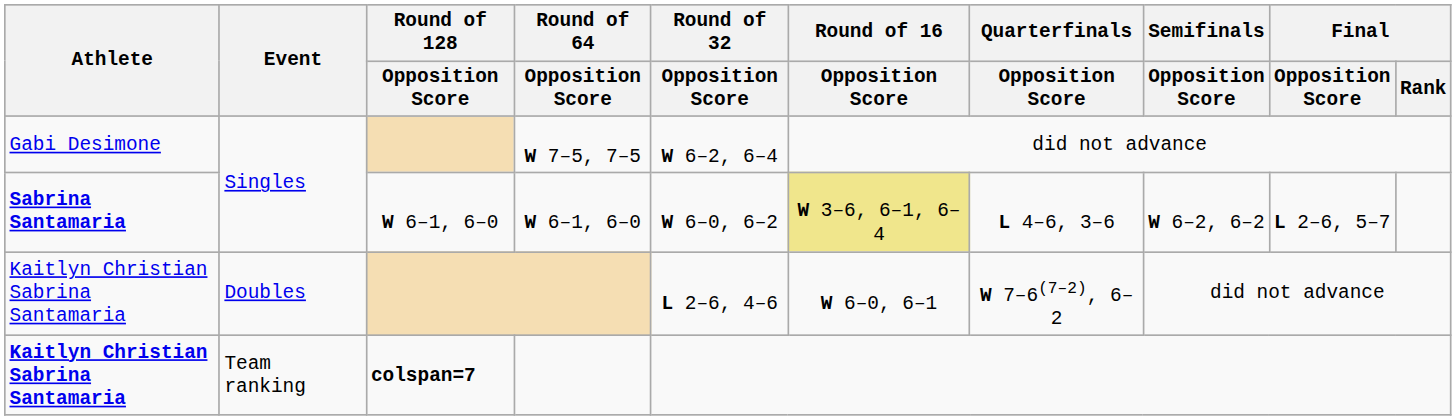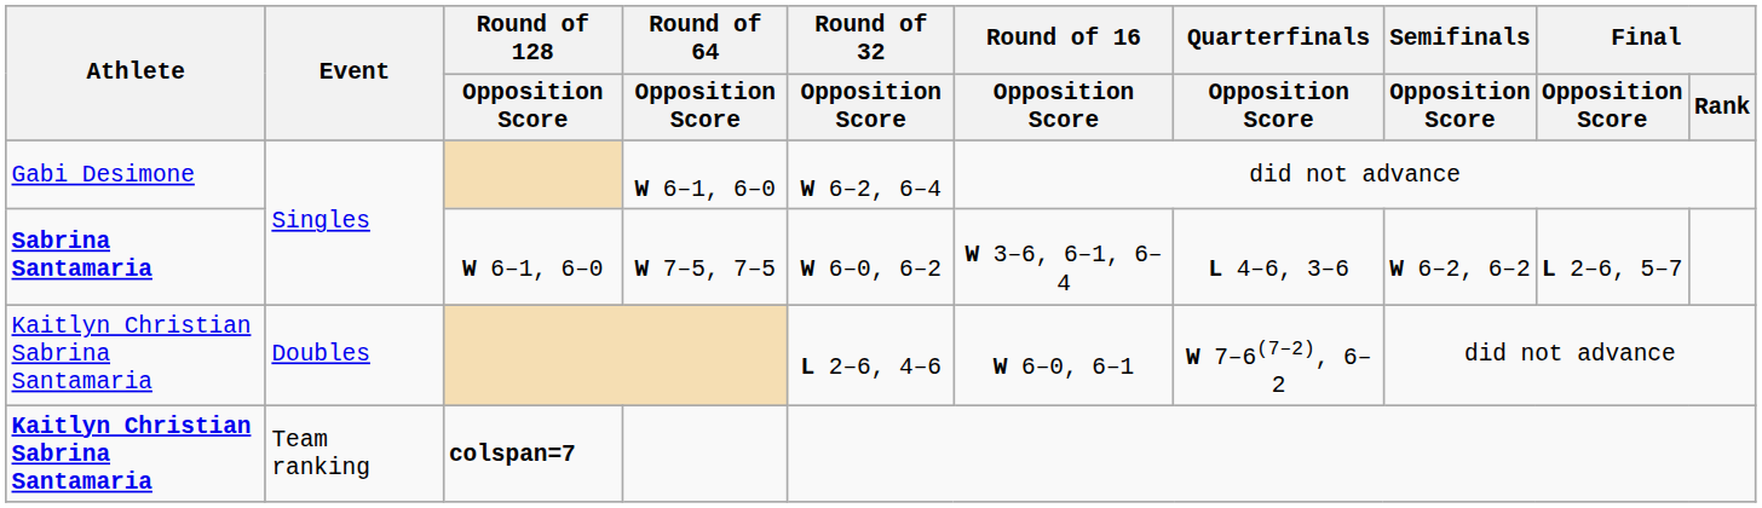Gabi Desimone | Round of 64 / Opposition Score: W 7–5, 7–5 -> W 6–1, 6–0
Sabrina Santamaria | Round of 64 / Opposition Score: W 6–1, 6–0 -> W 7–5, 7–5
Sabrina Santamaria | Round of 16 / Opposition Score: khaki background -> no background
